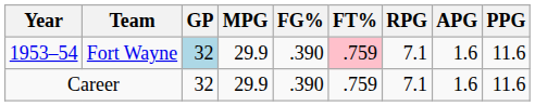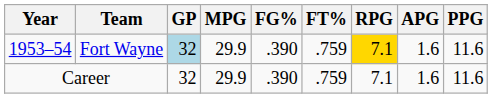1953–54 | FT%: pink background -> no background
1953–54 | RPG: no background -> gold background
